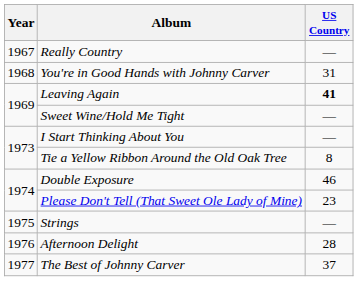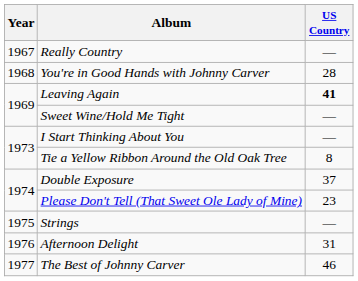You're in Good Hands with Johnny Carver | US Country: 31 -> 28
Double Exposure | US Country: 46 -> 37
Afternoon Delight | US Country: 28 -> 31
The Best of Johnny Carver | US Country: 37 -> 46
